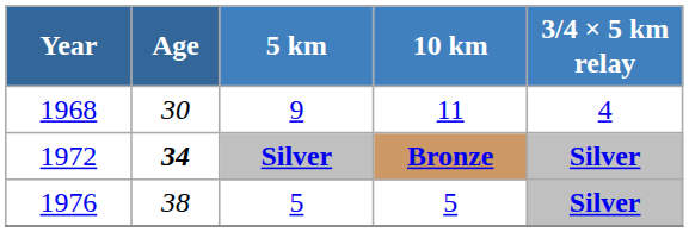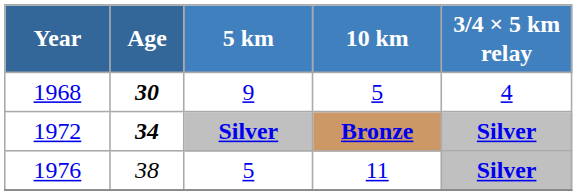1968 | Age: normal -> bold
1968 | 10 km: 11 -> 5
1976 | 10 km: 5 -> 11
